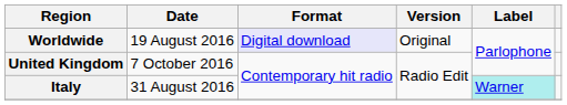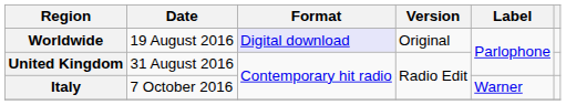United Kingdom | Date: 7 October 2016 -> 31 August 2016
Italy | Date: 31 August 2016 -> 7 October 2016
Italy | Label: paleturquoise background -> no background
